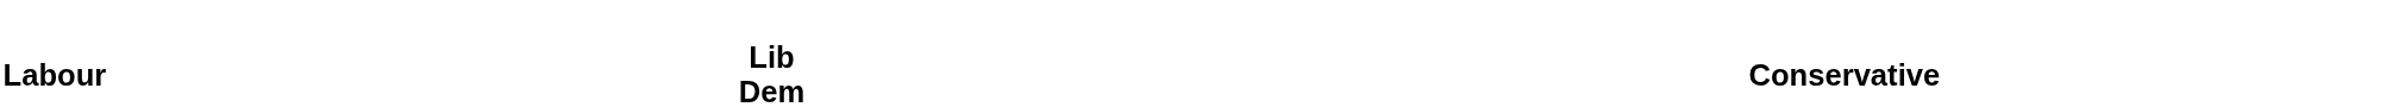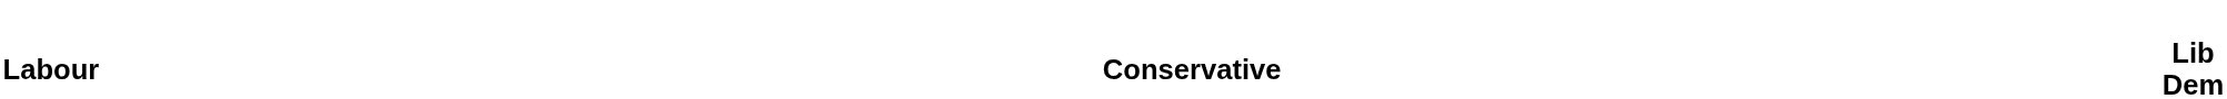columns swapped: 19 <-> 5
